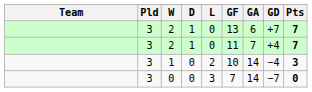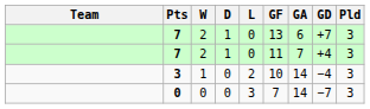columns swapped: Pld <-> Pts
